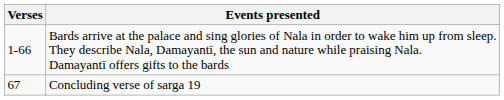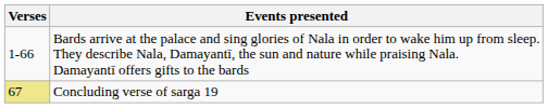Concluding verse of sarga 19 | Verses: no background -> khaki background
